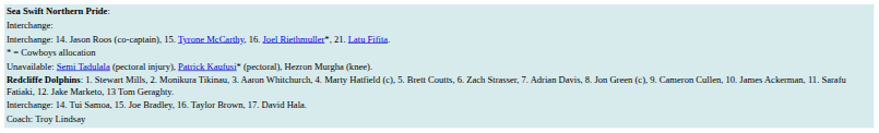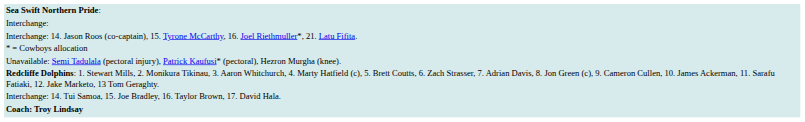row 8 | column 1: normal -> bold
